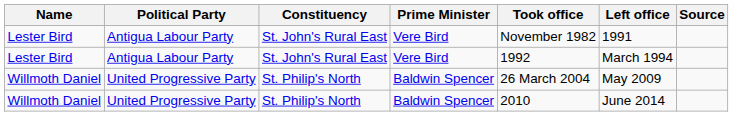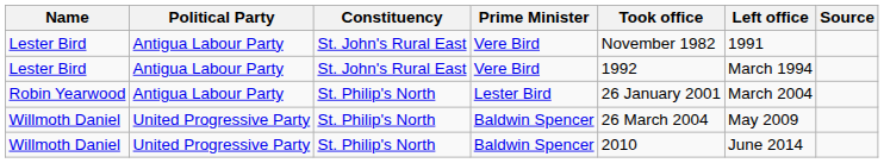+ row: Robin Yearwood | Antigua Labour Party | St. Philip's North | Lester Bird | 26 January 2001 | March 2004
